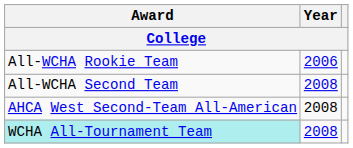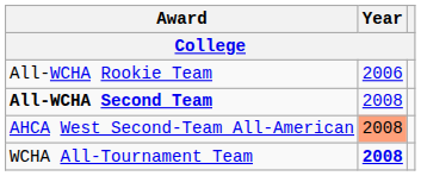row 4 | Award: normal -> bold
row 5 | Year: no background -> lightsalmon background
row 6 | Award: paleturquoise background -> no background
row 6 | Year: normal -> bold
